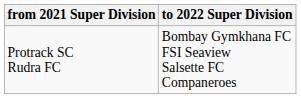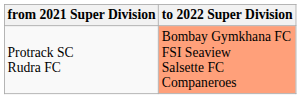Protrack SC Rudra FC | to 2022 Super Division: no background -> lightsalmon background
